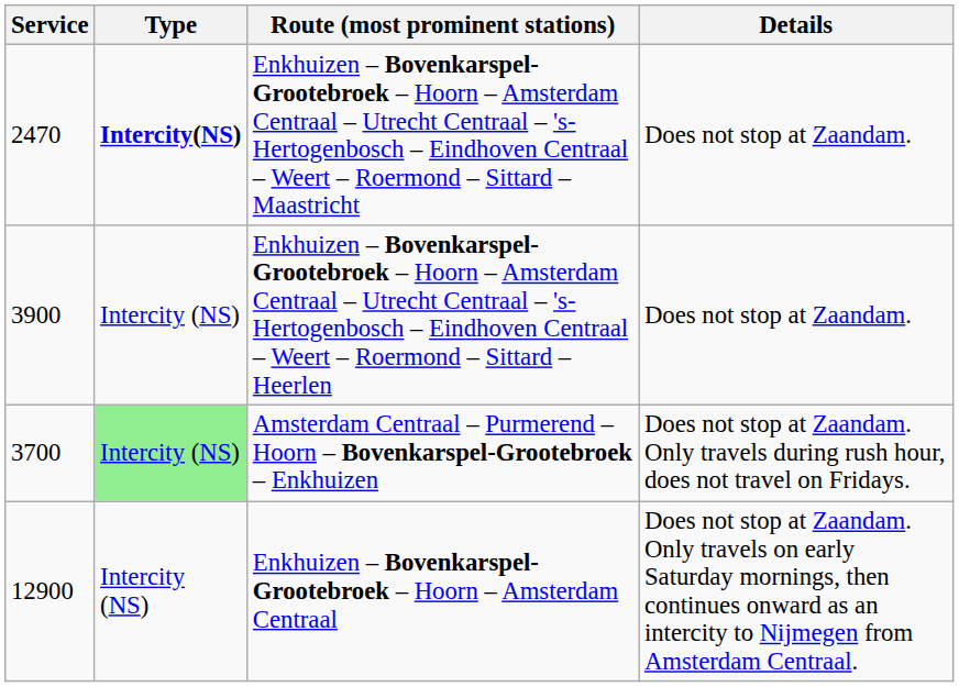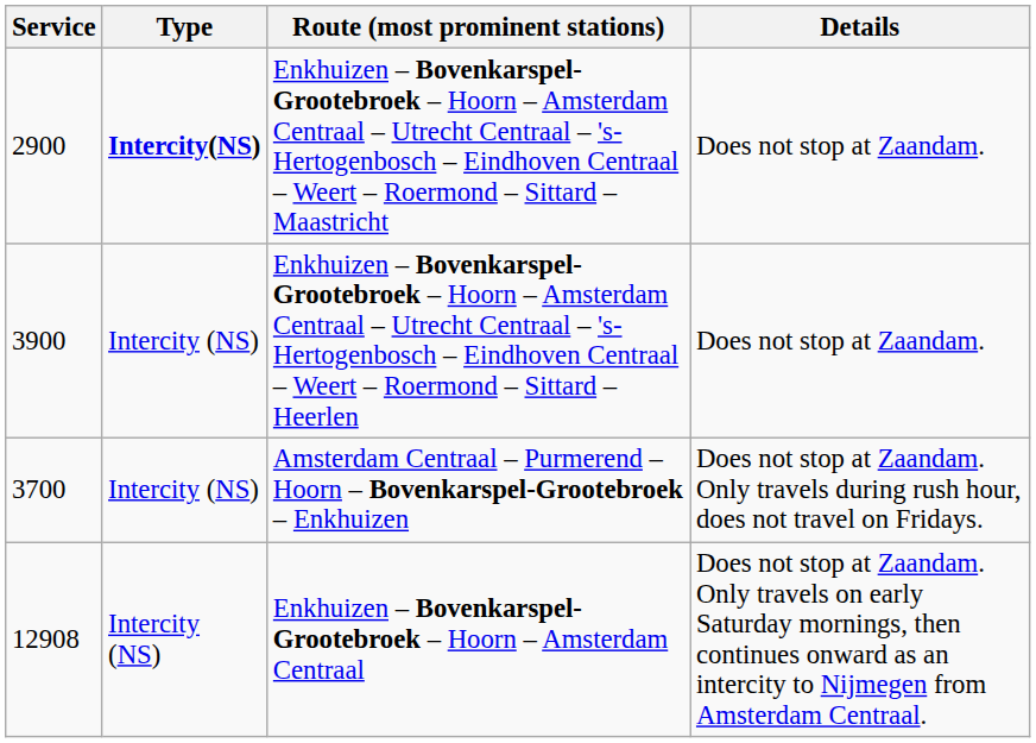row 2 | Service: 2470 -> 2900
row 4 | Type: lightgreen background -> no background
row 5 | Service: 12900 -> 12908
